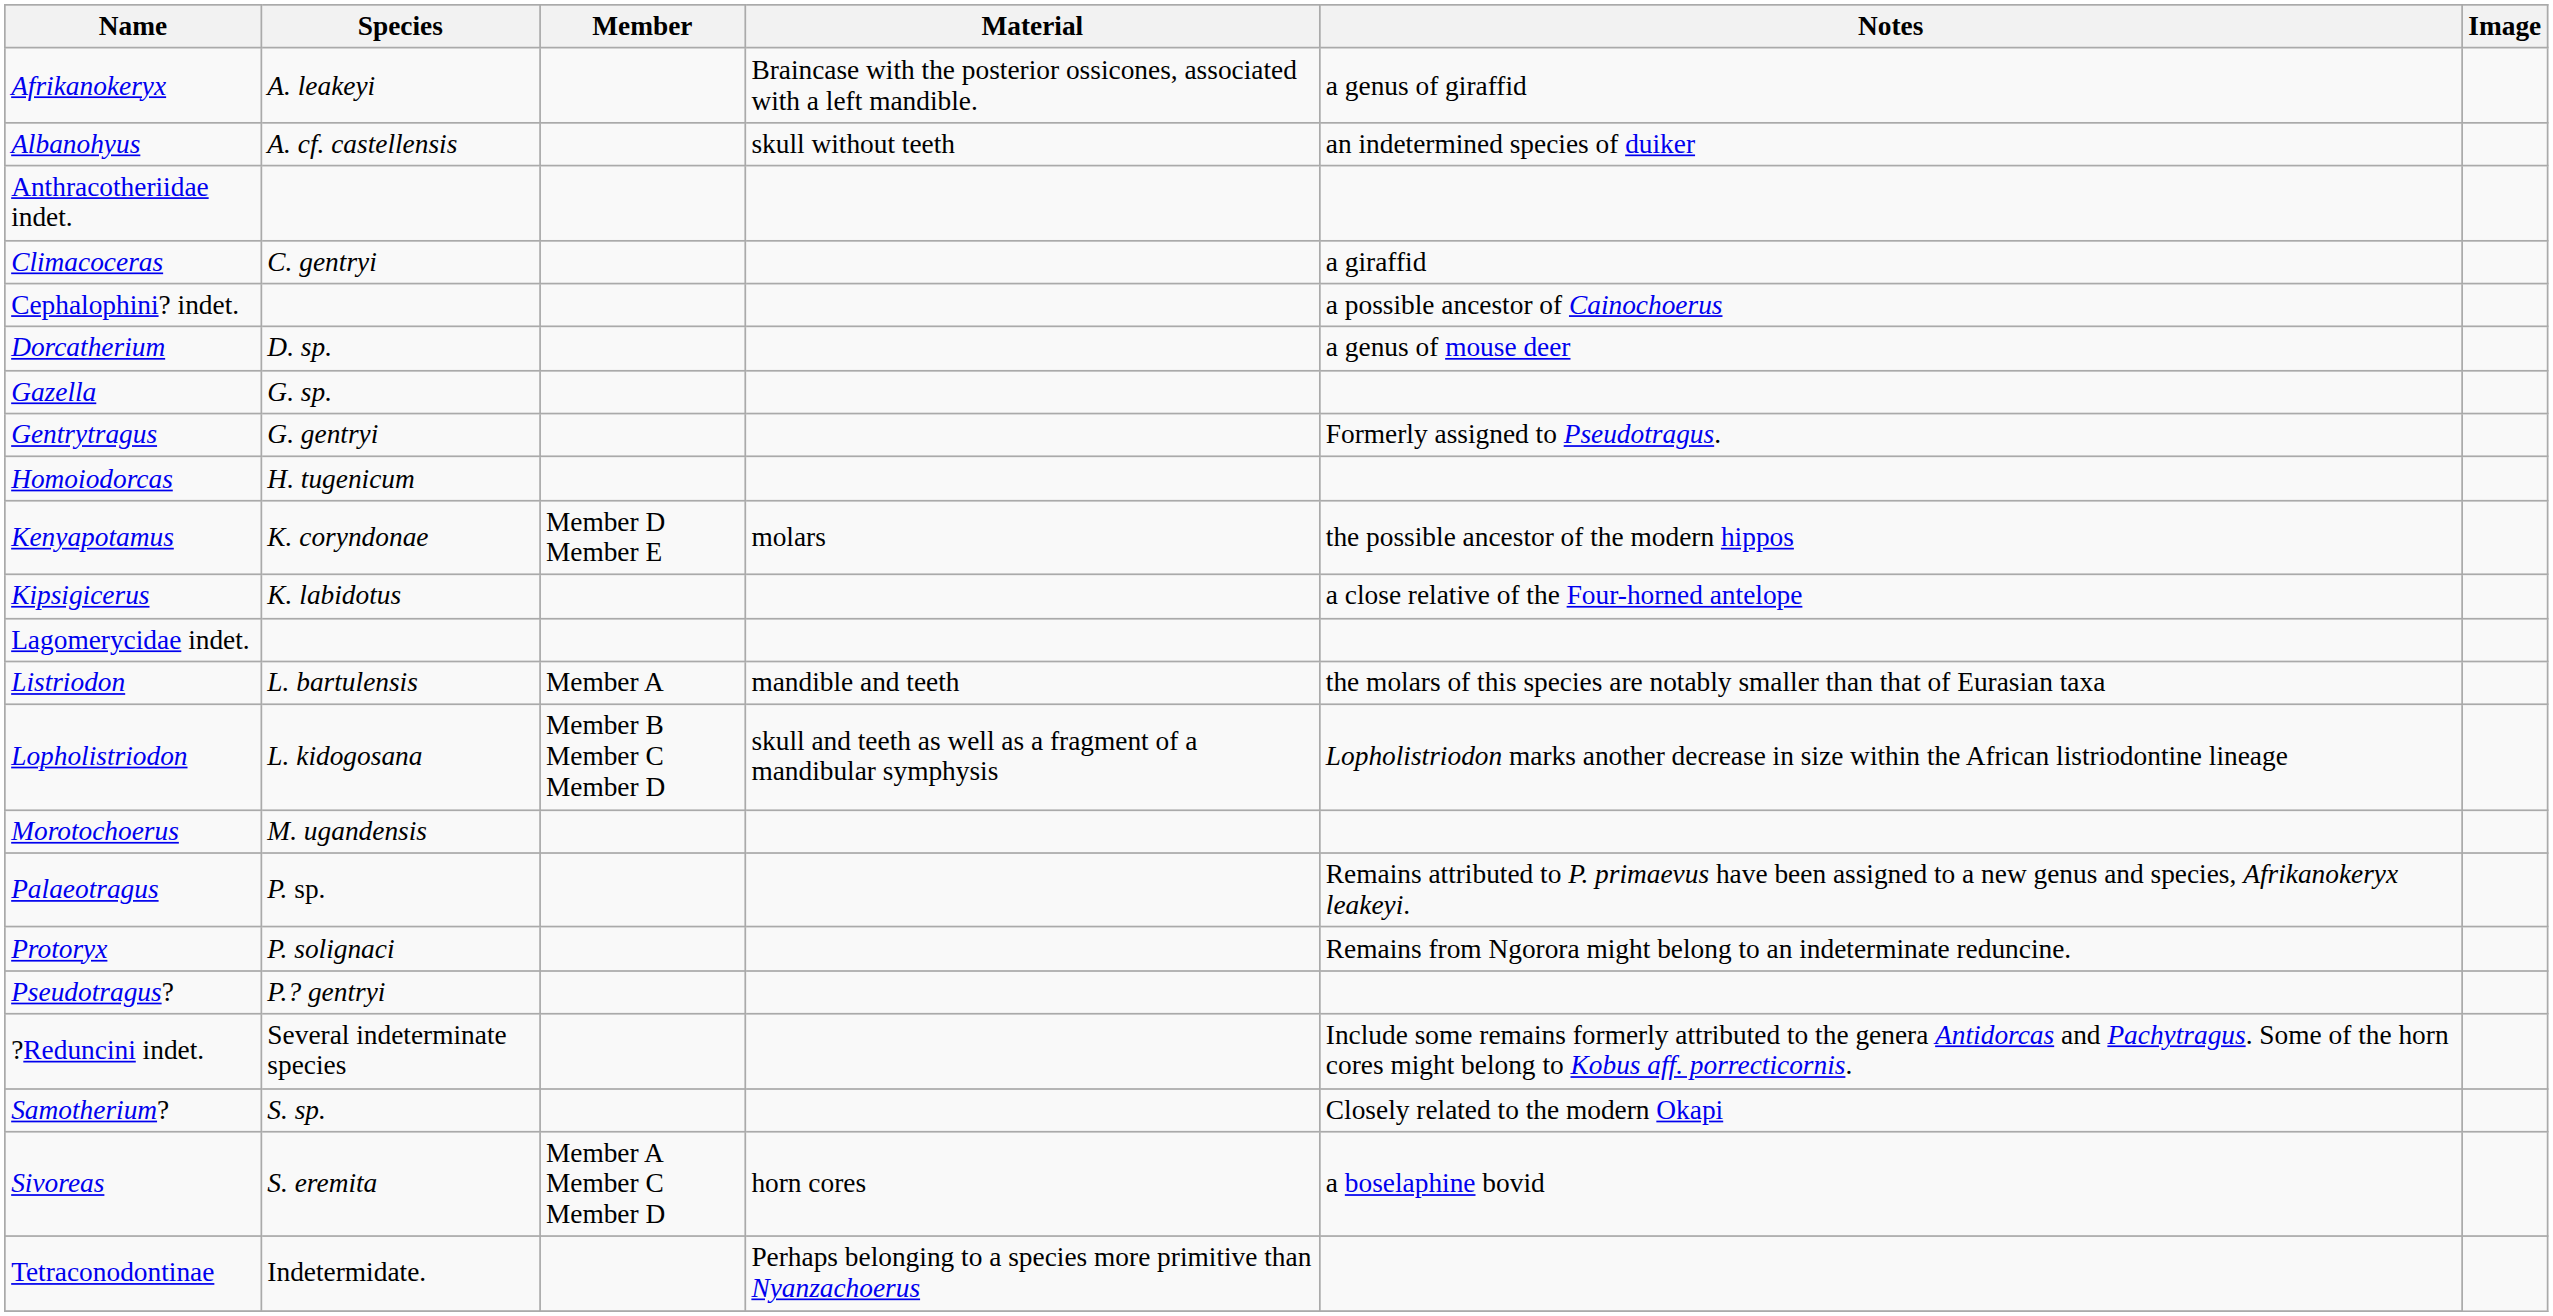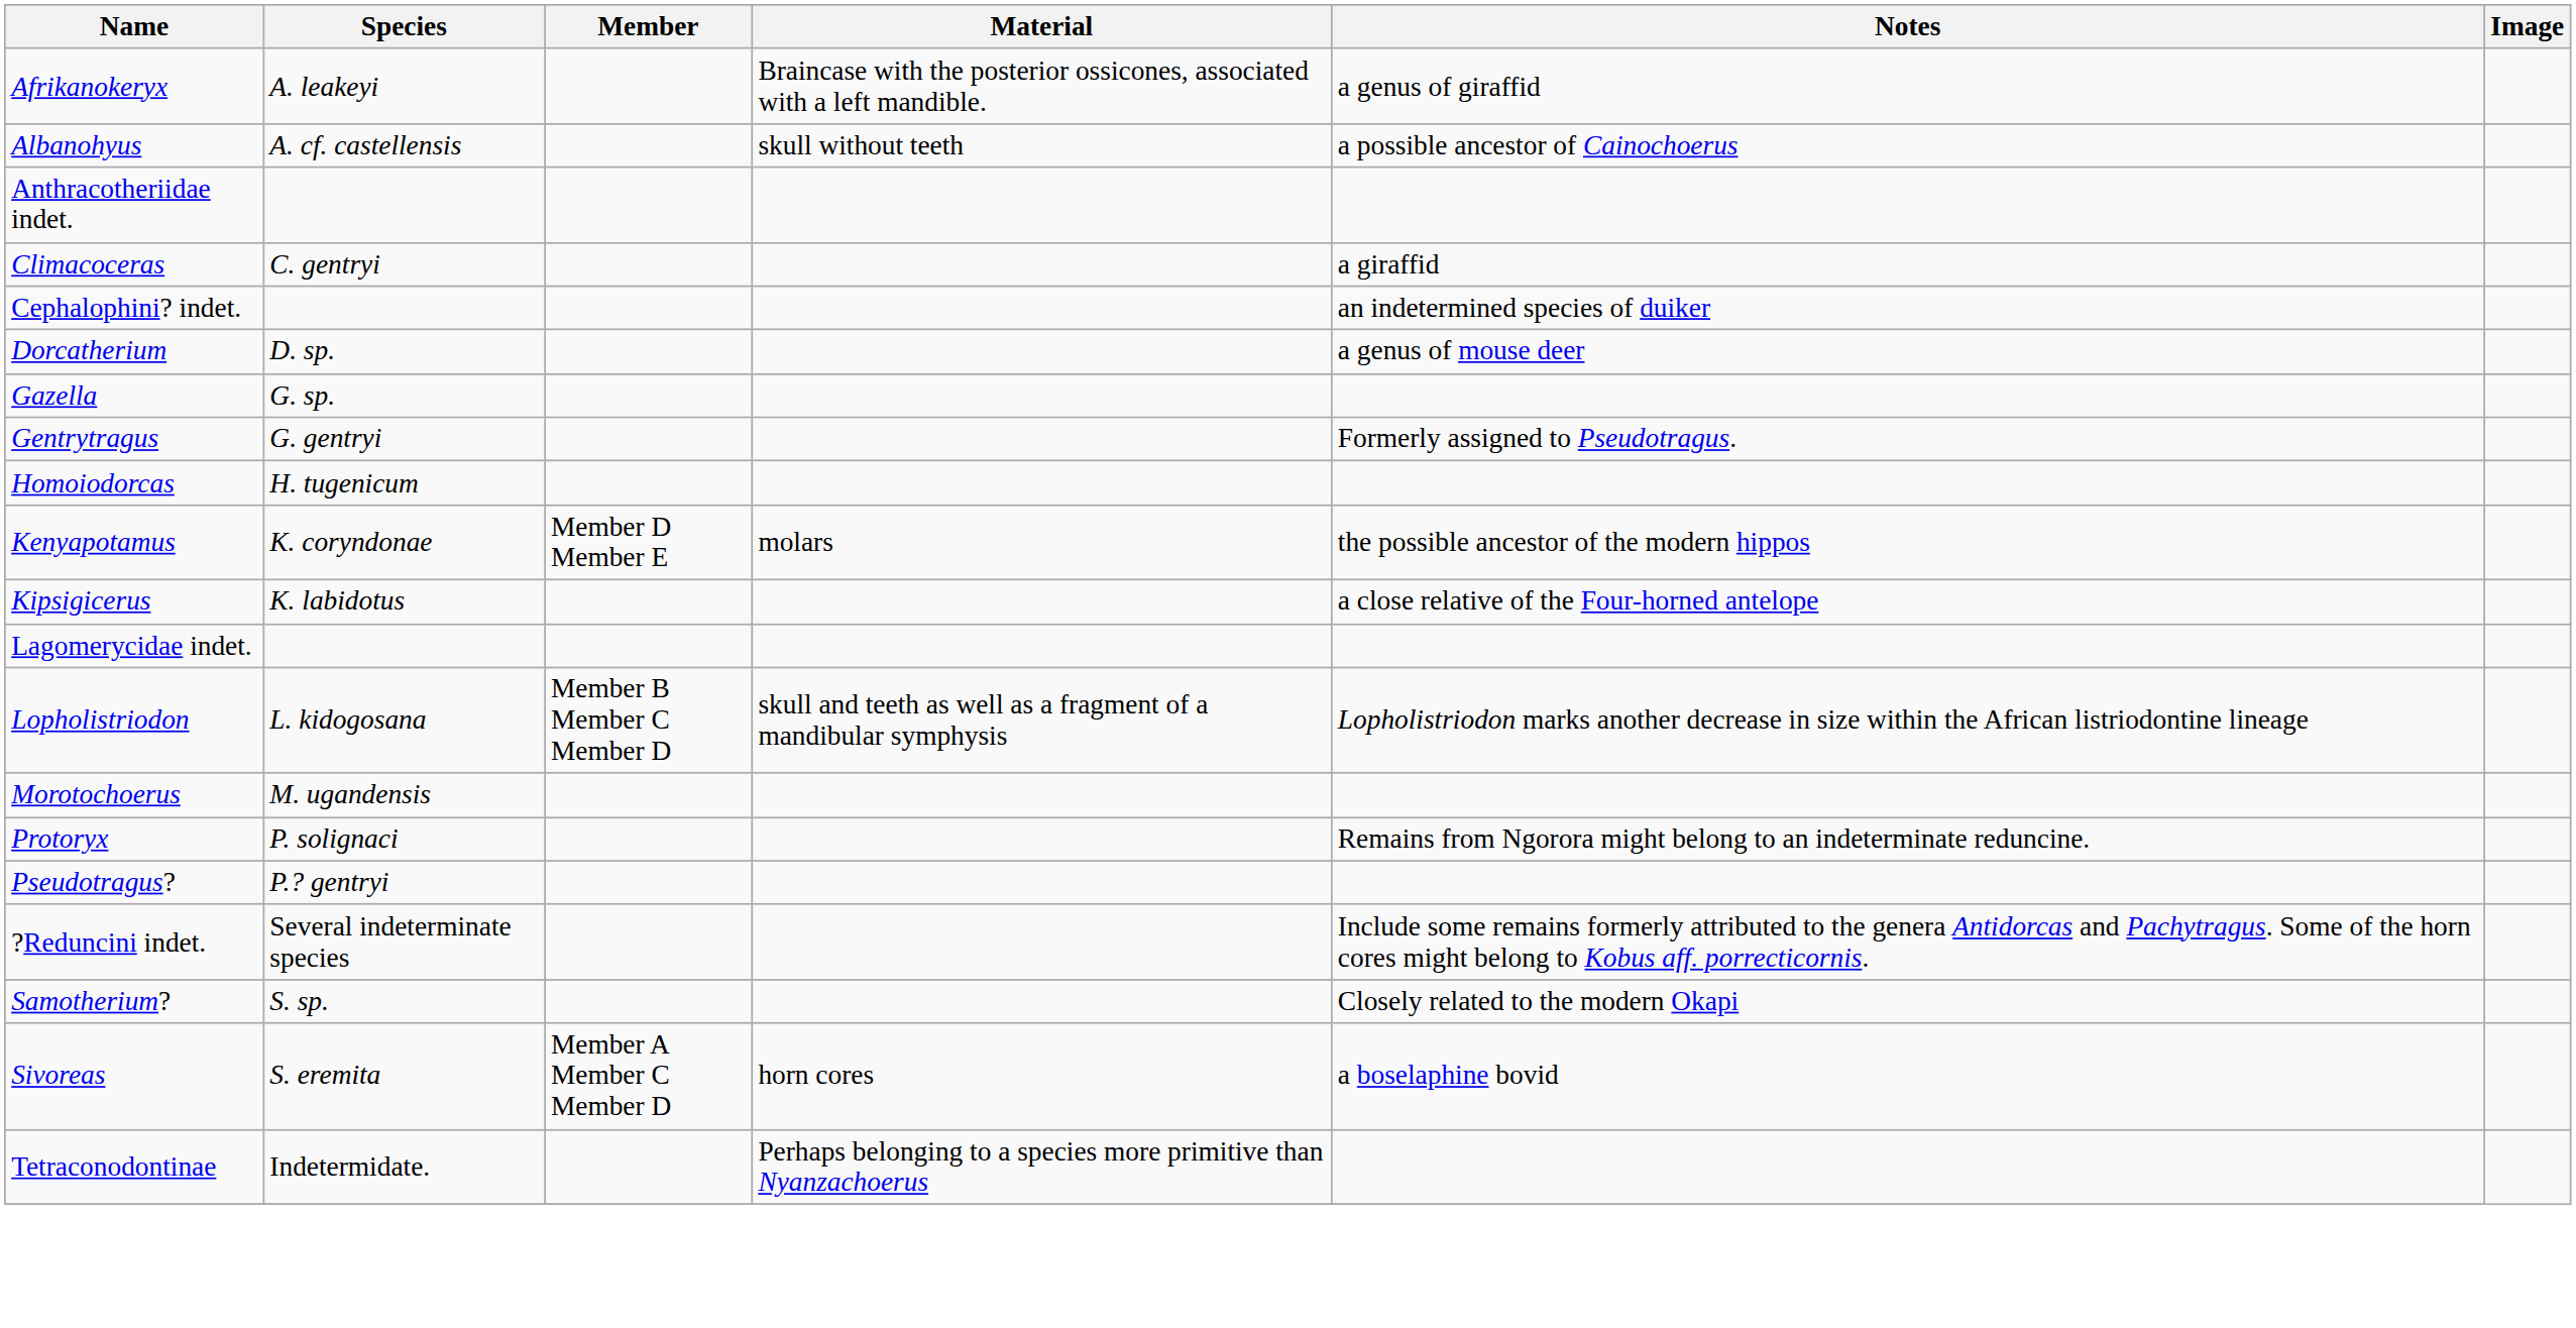Albanohyus | Notes: an indetermined species of duiker -> a possible ancestor of Cainochoerus
Cephalophini? indet. | Notes: a possible ancestor of Cainochoerus -> an indetermined species of duiker
- row: Listriodon | L. bartulensis | Member A | mandible and teeth | the molars of this species are notably smaller than that of Eurasian taxa
- row: Palaeotragus | P. sp. | Remains attributed to P. primaevus have been assigned to a new genus and species, Afrikanokeryx leakeyi.
